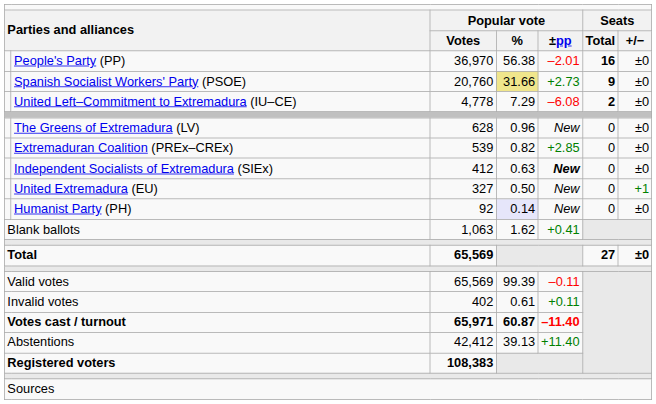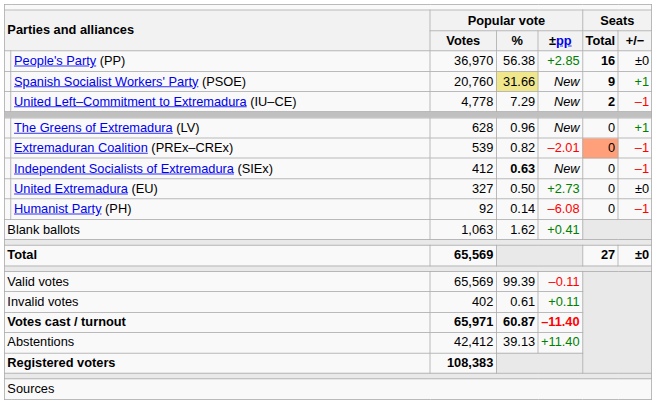People's Party (PP) | column 5: –2.01 -> +2.85
Spanish Socialist Workers' Party (PSOE) | column 5: +2.73 -> New
Spanish Socialist Workers' Party (PSOE) | column 7: ±0 -> +1
United Left–Commitment to Extremadura (IU–CE) | column 5: –6.08 -> New
United Left–Commitment to Extremadura (IU–CE) | column 7: ±0 -> –1
The Greens of Extremadura (LV) | column 7: ±0 -> +1
Extremaduran Coalition (PREx–CREx) | column 5: +2.85 -> –2.01
Extremaduran Coalition (PREx–CREx) | column 6: no background -> lightsalmon background
Extremaduran Coalition (PREx–CREx) | column 7: ±0 -> –1
Independent Socialists of Extremadura (SIEx) | column 4: normal -> bold
Independent Socialists of Extremadura (SIEx) | column 5: bold -> normal
Independent Socialists of Extremadura (SIEx) | column 7: ±0 -> –1
United Extremadura (EU) | column 5: New -> +2.73
United Extremadura (EU) | column 7: +1 -> ±0
Humanist Party (PH) | column 4: lavender background -> no background
Humanist Party (PH) | column 5: New -> –6.08
Humanist Party (PH) | column 7: ±0 -> –1
